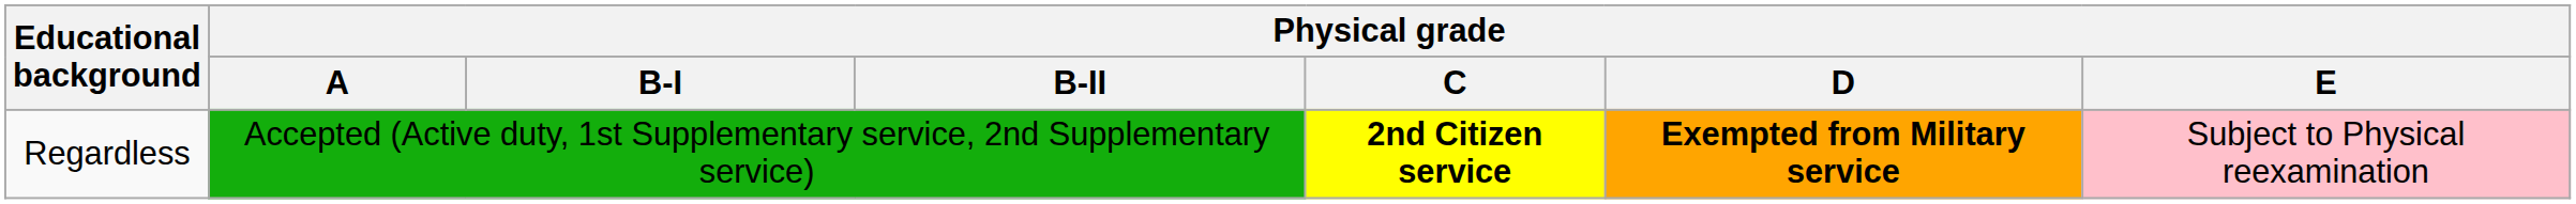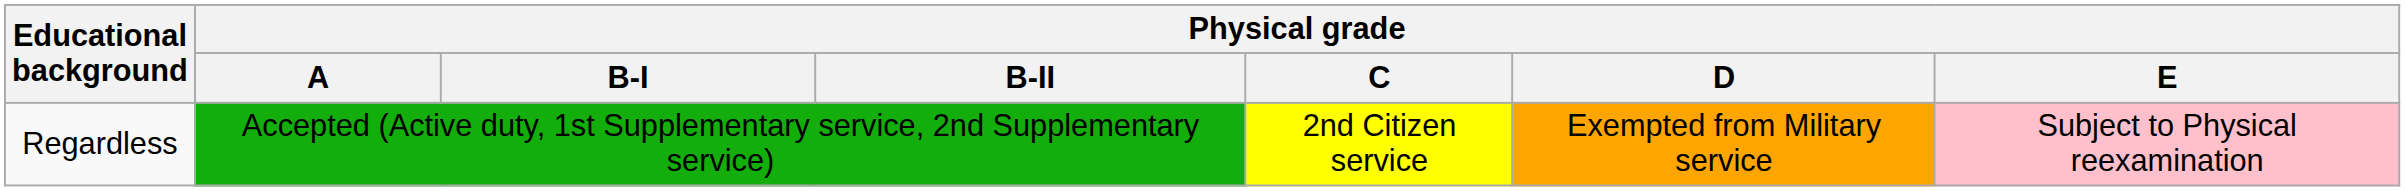Regardless | Physical grade / C: bold -> normal
Regardless | Physical grade / D: bold -> normal
